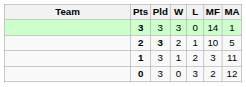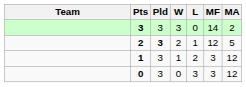row 2 | MA: 1 -> 2
row 3 | MF: 10 -> 12
row 4 | MA: 11 -> 12
row 5 | MF: 2 -> 3
